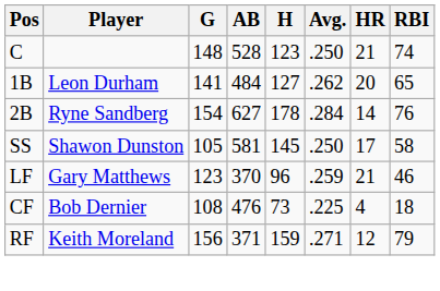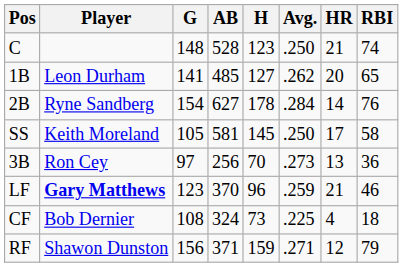1B | AB: 484 -> 485
SS | Player: Shawon Dunston -> Keith Moreland
+ row: 3B | Ron Cey | 97 | 256 | 70 | .273 | 13 | 36
LF | Player: normal -> bold
CF | AB: 476 -> 324
RF | Player: Keith Moreland -> Shawon Dunston
